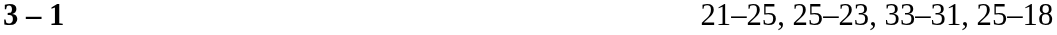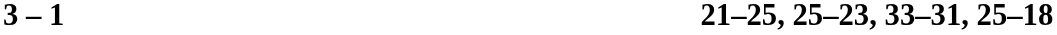row 1 | column 2: normal -> bold
